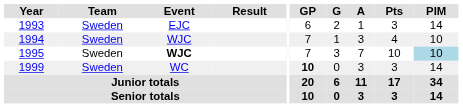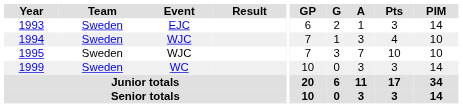1995 | Event: bold -> normal
1995 | PIM: lightblue background -> no background
1999 | GP: bold -> normal
